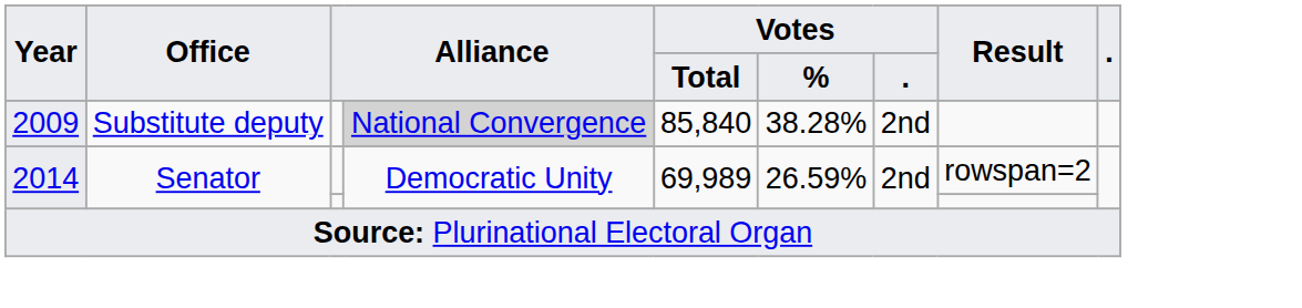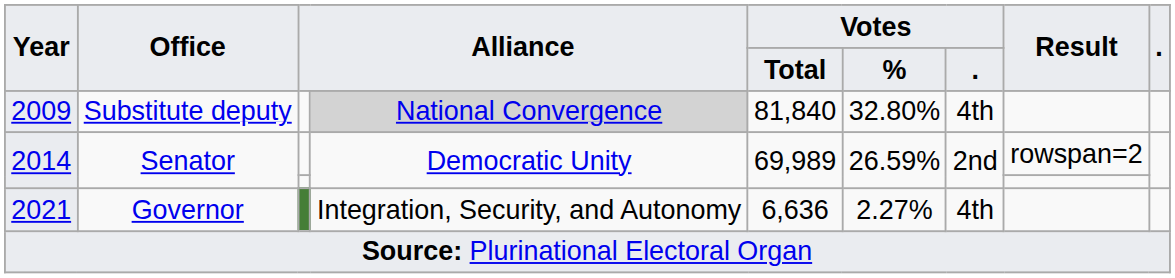2009 | Votes / Total: 85,840 -> 81,840
2009 | Votes / %: 38.28% -> 32.80%
2009 | Votes / .: 2nd -> 4th
+ row: 2021 | Governor | Integration, Security, and Autonomy | 6,636 | 2.27% | 4th
